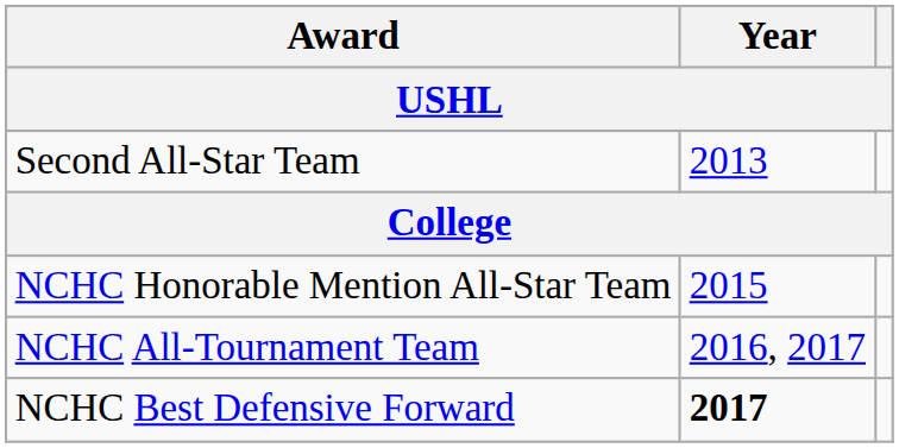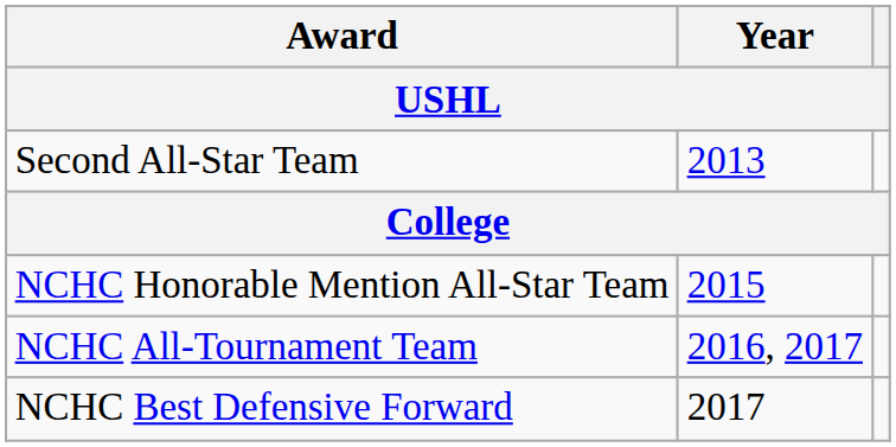NCHC Best Defensive Forward | Year: bold -> normal
